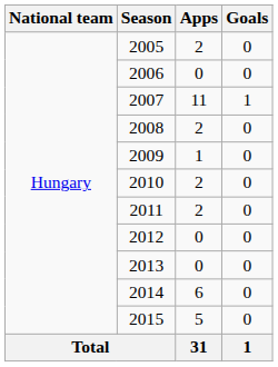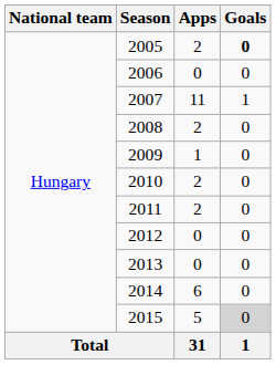2005 | Goals: normal -> bold
2015 | Goals: no background -> lightgrey background
